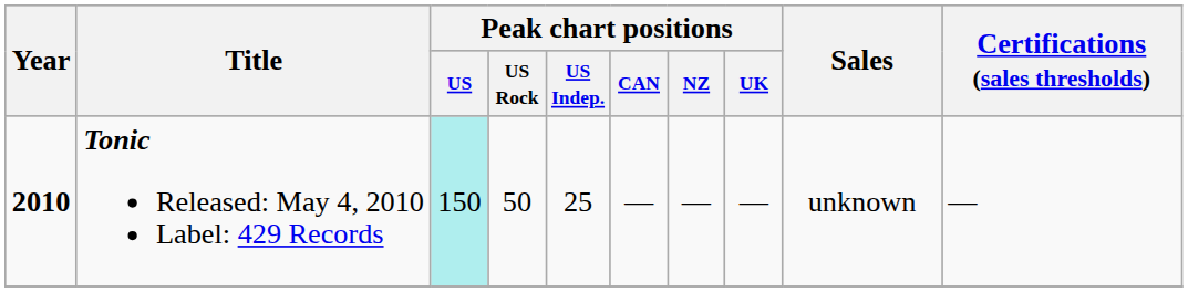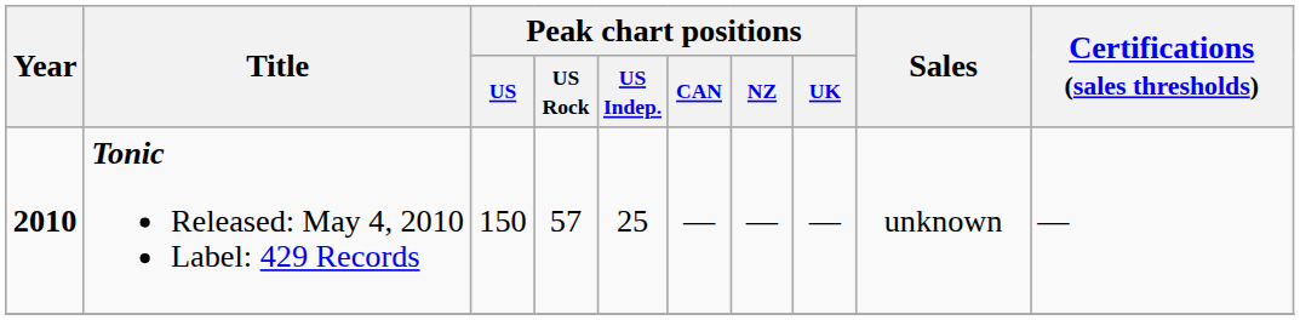Tonic Released: May 4, 2010 Label: 429 Records | Peak chart positions / US: paleturquoise background -> no background
Tonic Released: May 4, 2010 Label: 429 Records | Peak chart positions / US Rock: 50 -> 57
